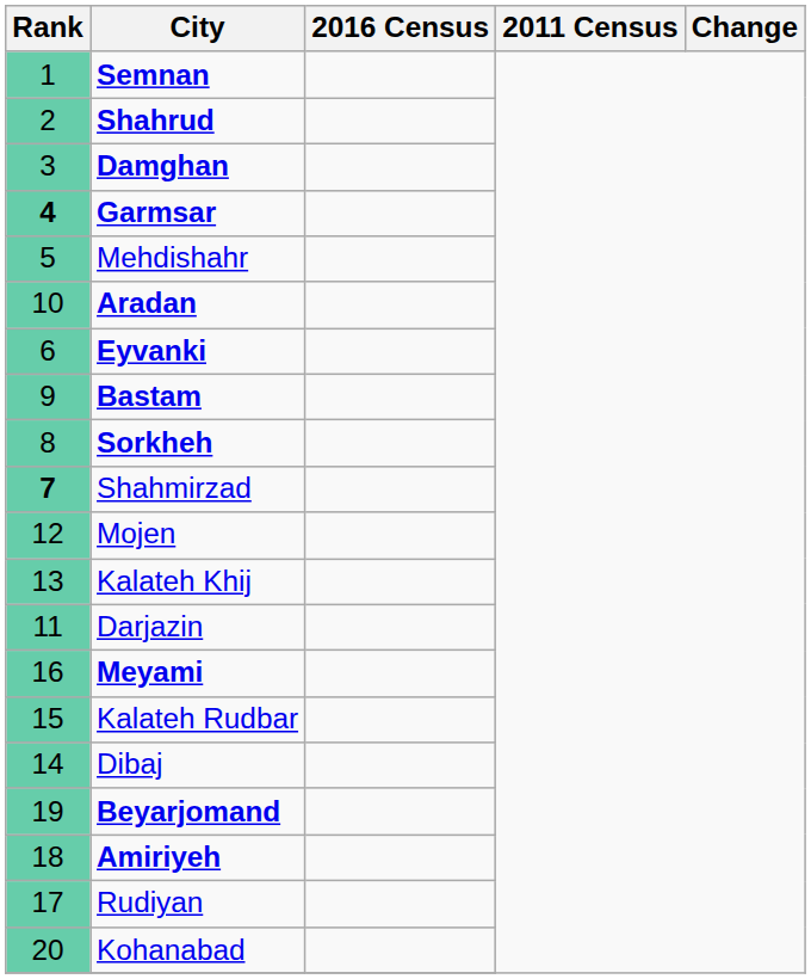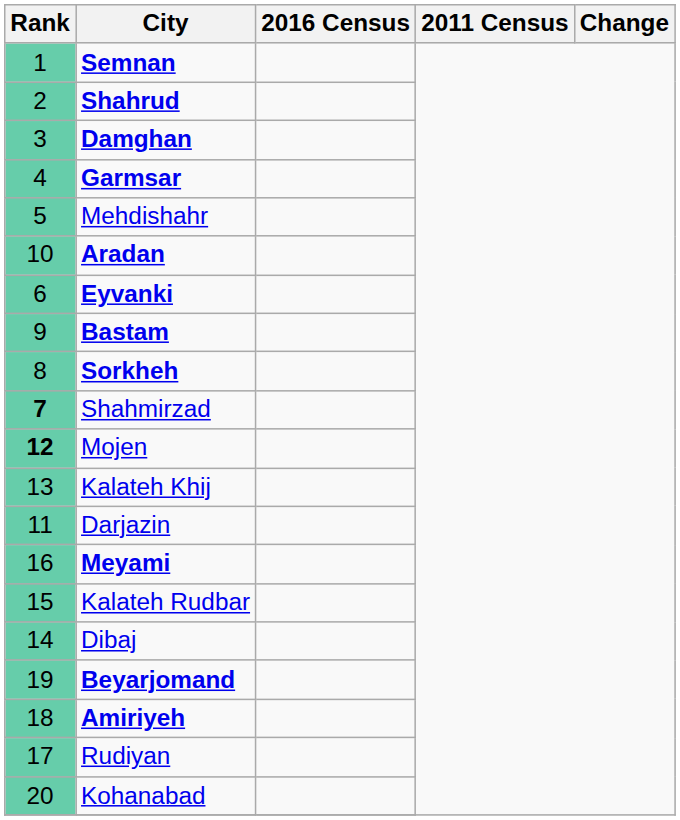Garmsar | Rank: bold -> normal
Mojen | Rank: normal -> bold
